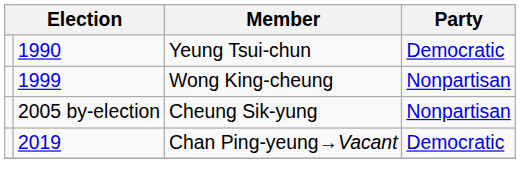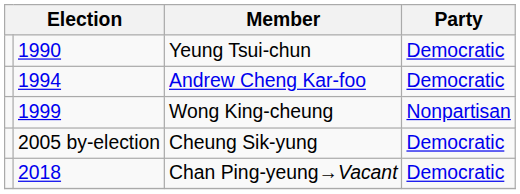+ row: 1994 | Andrew Cheng Kar-foo | Democratic
Cheung Sik-yung | Party: Nonpartisan -> Democratic
Chan Ping-yeung→Vacant | column 2: 2019 -> 2018
